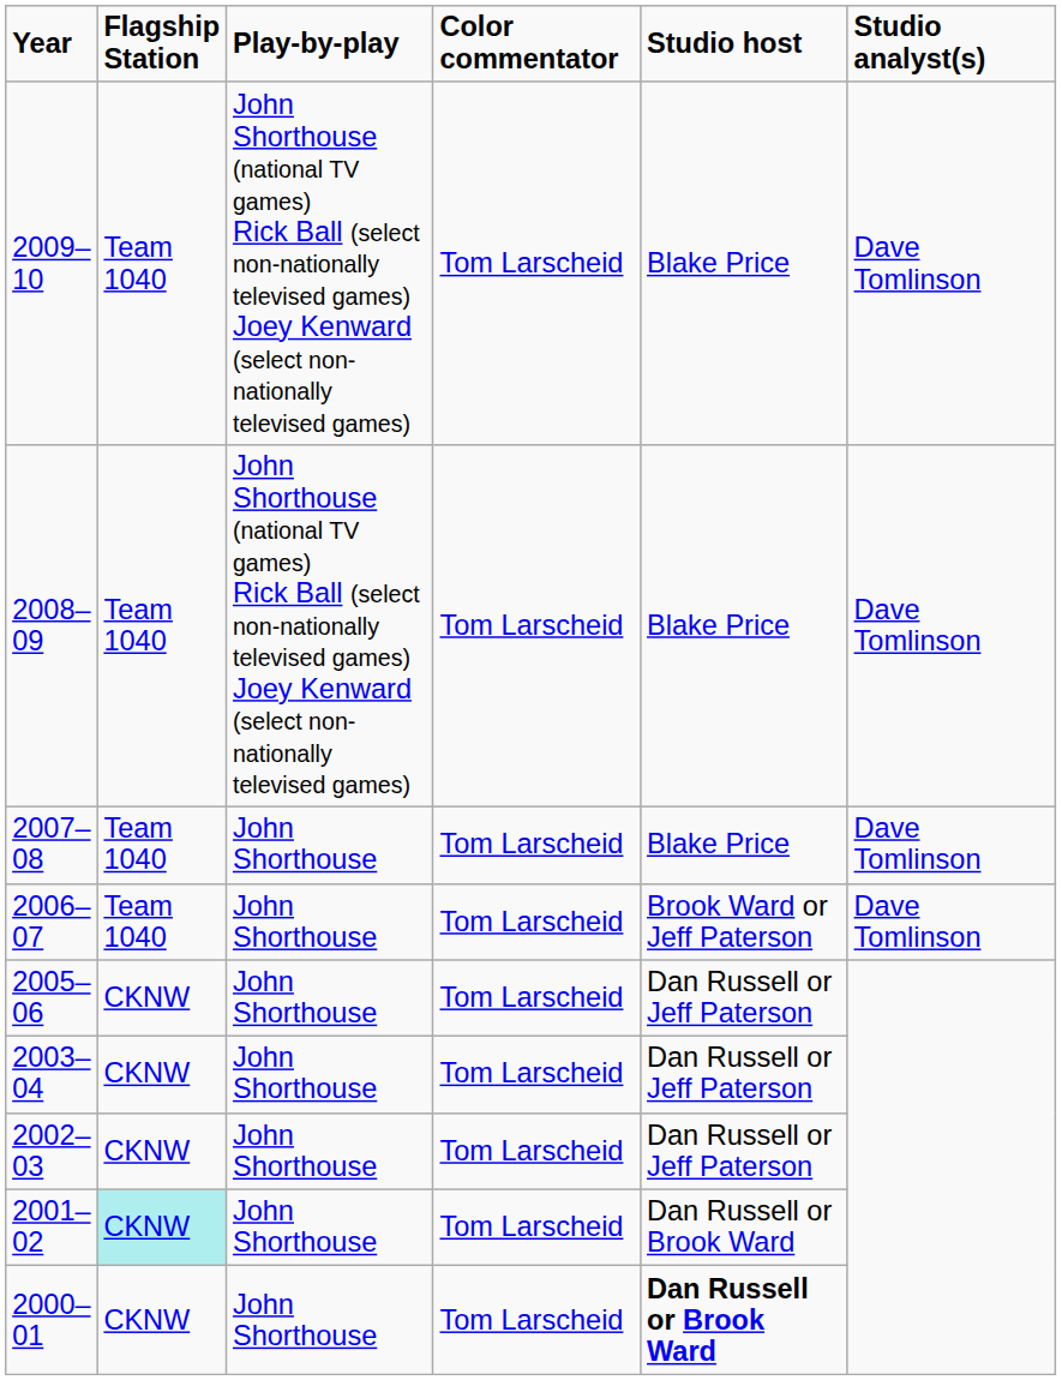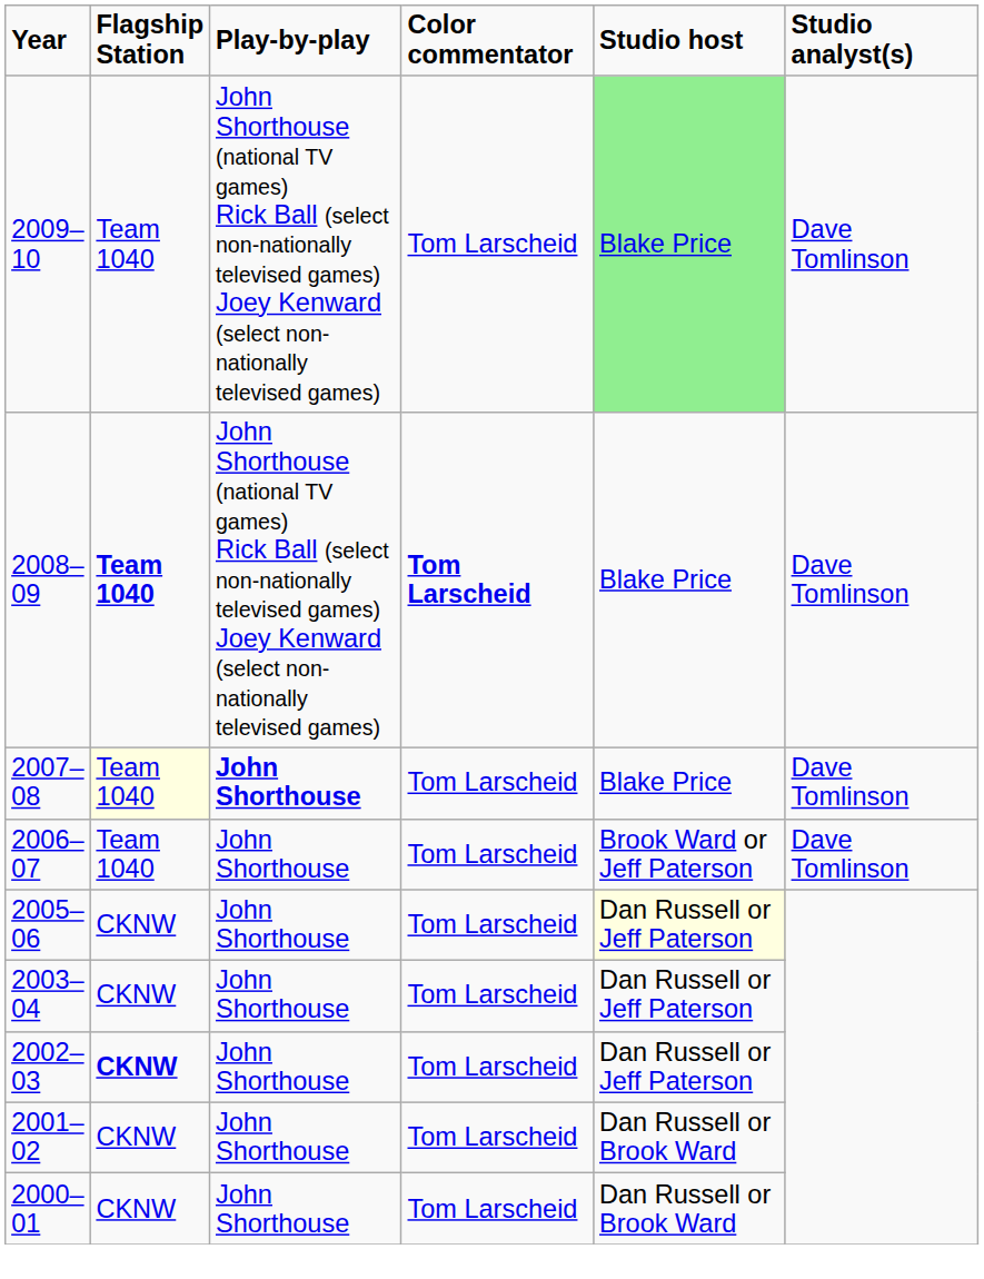2009–10 | Studio host: no background -> lightgreen background
2008–09 | Flagship Station: normal -> bold
2008–09 | Color commentator: normal -> bold
2007–08 | Flagship Station: no background -> lightyellow background
2007–08 | Play-by-play: normal -> bold
2005–06 | Studio host: no background -> lightyellow background
2002–03 | Flagship Station: normal -> bold
2001–02 | Flagship Station: paleturquoise background -> no background
2000–01 | Studio host: bold -> normal
